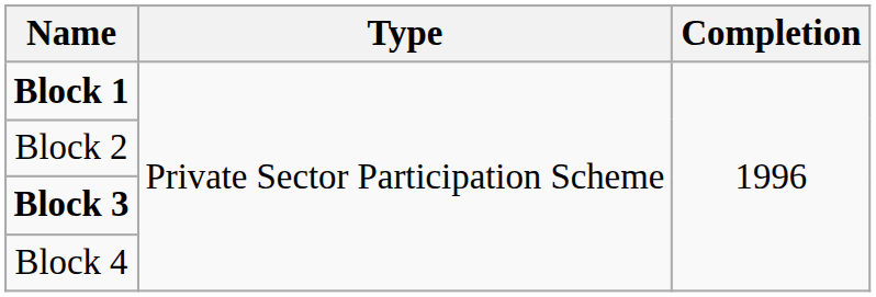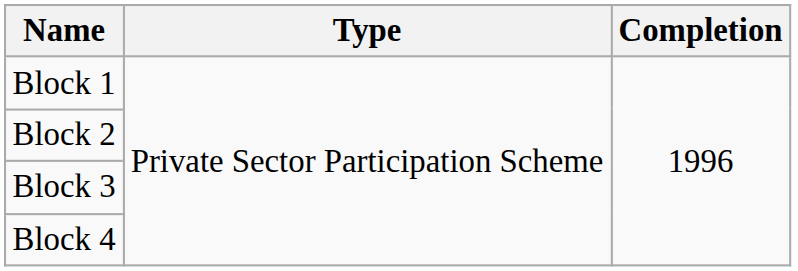Block 1 | Name: bold -> normal
Block 3 | Name: bold -> normal
